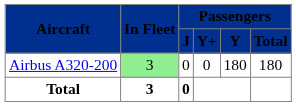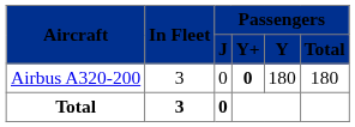Airbus A320-200 | In Fleet: lightgreen background -> no background
Airbus A320-200 | Passengers / Y+: normal -> bold
